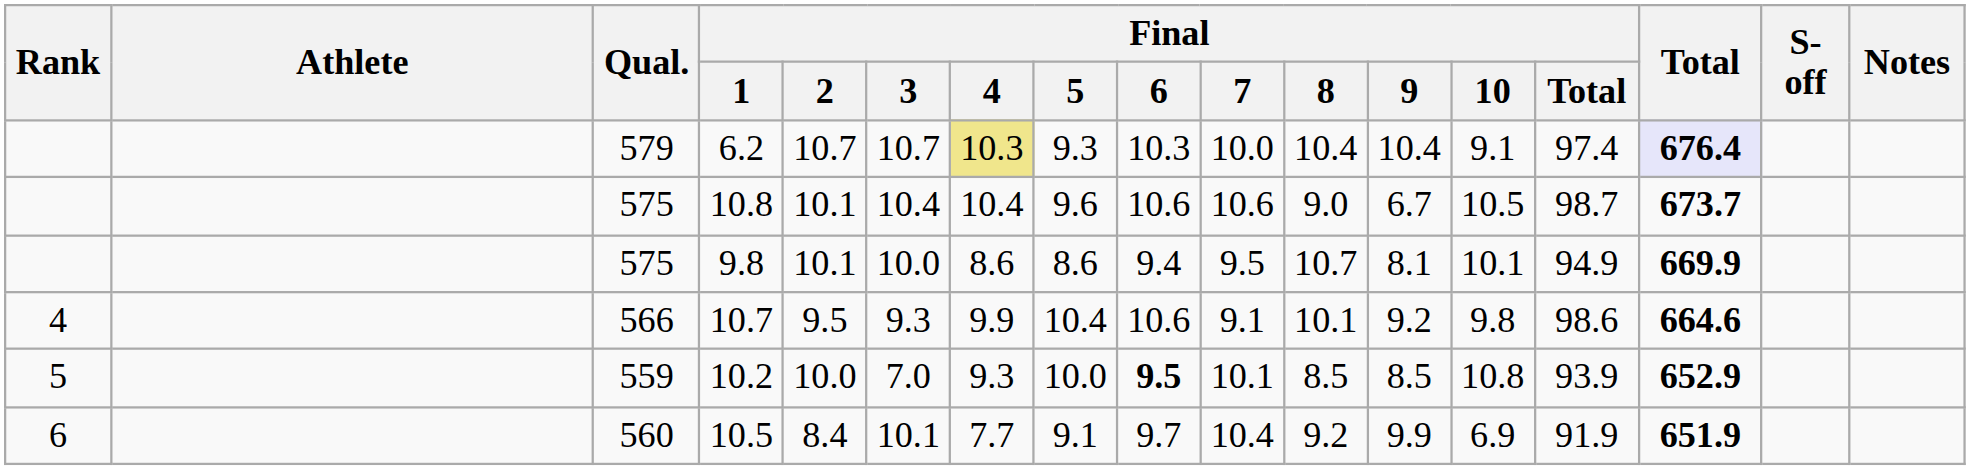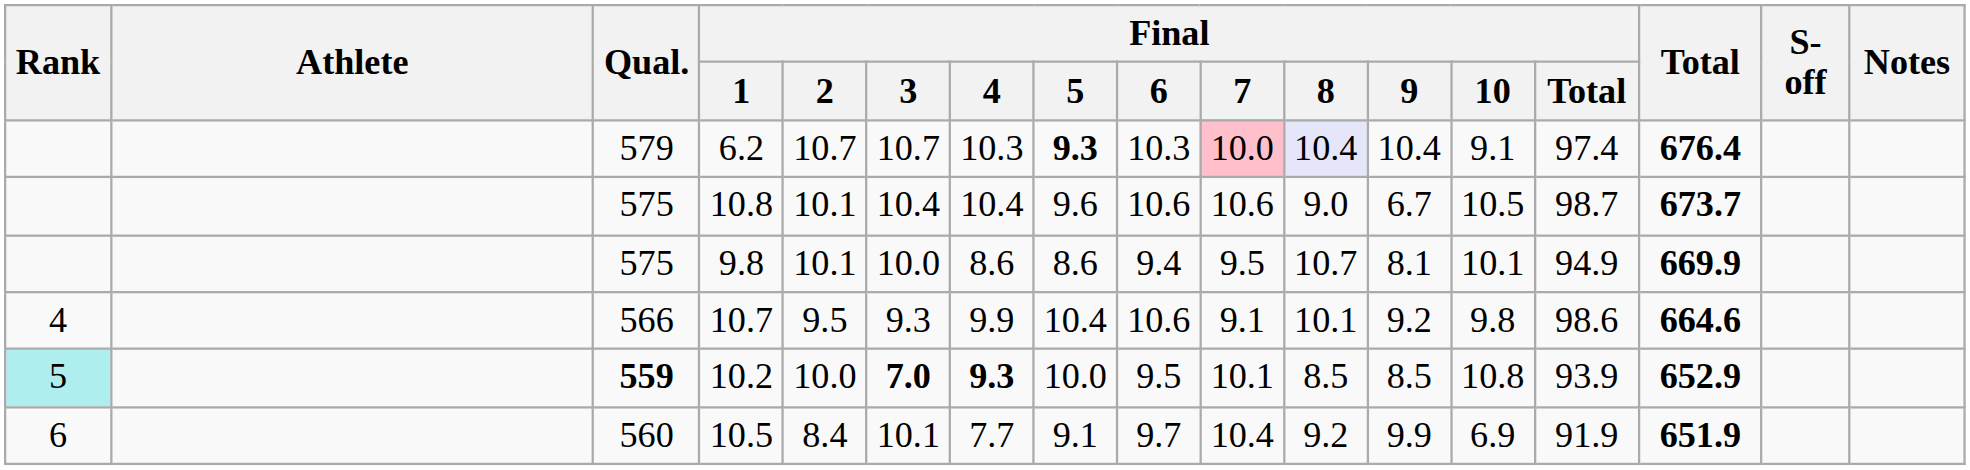6.2 | Final / 4: khaki background -> no background
6.2 | Final / 5: normal -> bold
6.2 | Final / 7: no background -> pink background
6.2 | Final / 8: no background -> lavender background
6.2 | Total: lavender background -> no background
10.2 | Rank: no background -> paleturquoise background
10.2 | Qual.: normal -> bold
10.2 | Final / 3: normal -> bold
10.2 | Final / 4: normal -> bold
10.2 | Final / 6: bold -> normal
